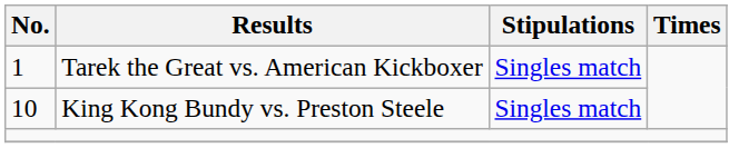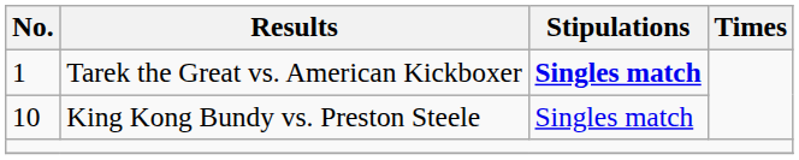Tarek the Great vs. American Kickboxer | Stipulations: normal -> bold
